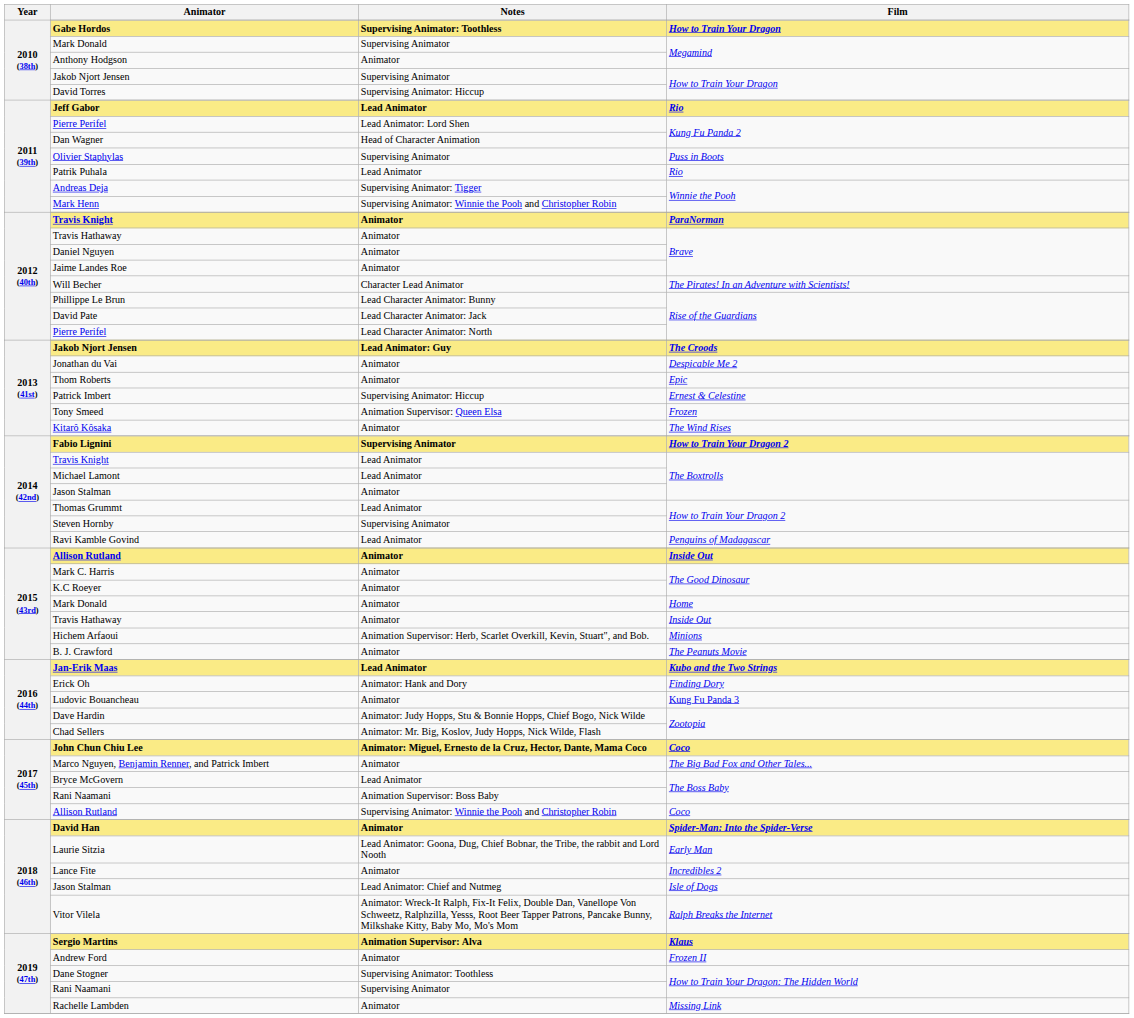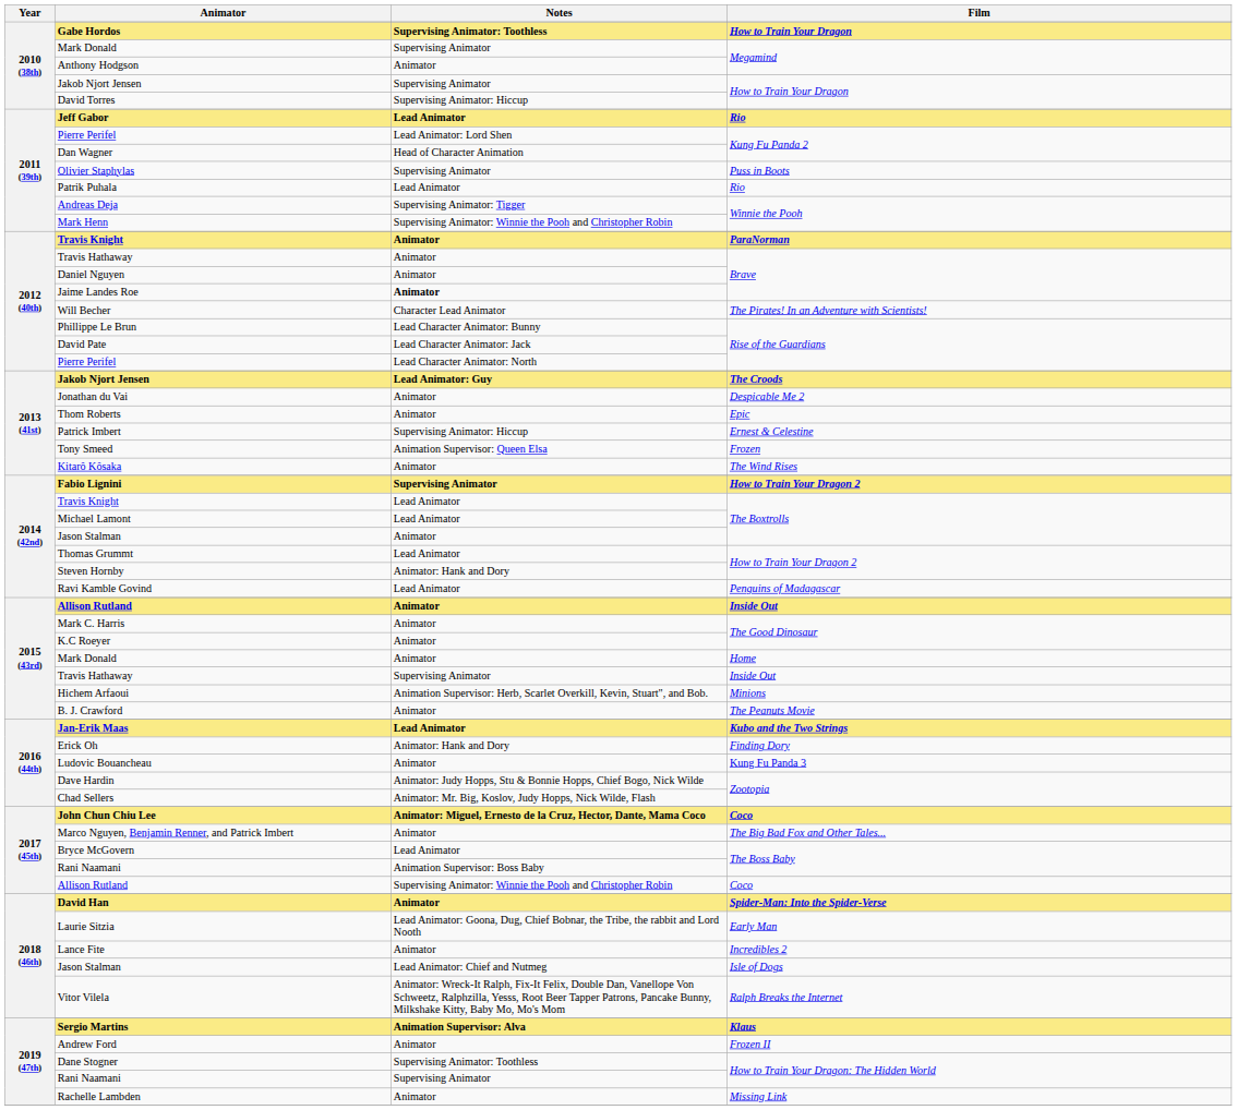Jaime Landes Roe | Notes: normal -> bold
Steven Hornby | Notes: Supervising Animator -> Animator: Hank and Dory
Travis Hathaway / Inside Out | Notes: Animator -> Supervising Animator
